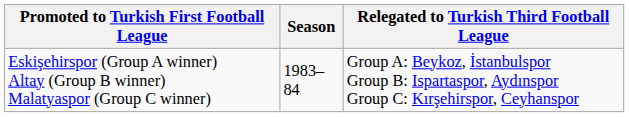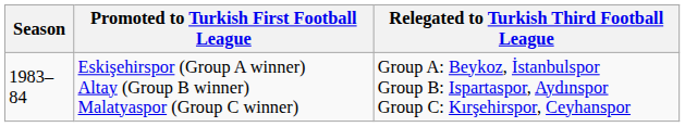columns swapped: Season <-> Promoted to Turkish First Football League
